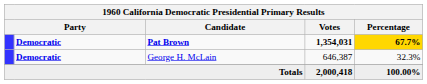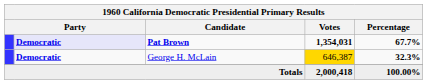Pat Brown | column 2: no background -> lavender background
Pat Brown | Percentage: gold background -> no background
George H. McLain | Votes: no background -> gold background
George H. McLain | Percentage: normal -> bold
